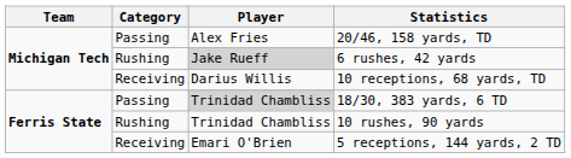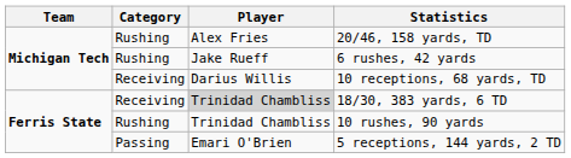20/46, 158 yards, TD | Category: Passing -> Rushing
6 rushes, 42 yards | Player: lightgrey background -> no background
18/30, 383 yards, 6 TD | Category: Passing -> Receiving
5 receptions, 144 yards, 2 TD | Category: Receiving -> Passing
